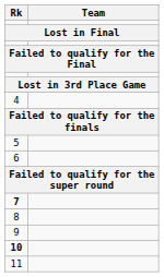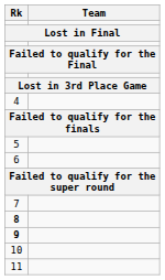7 | Rk: bold -> normal
8 | Rk: normal -> bold
9 | Rk: normal -> bold
10 | Rk: bold -> normal
